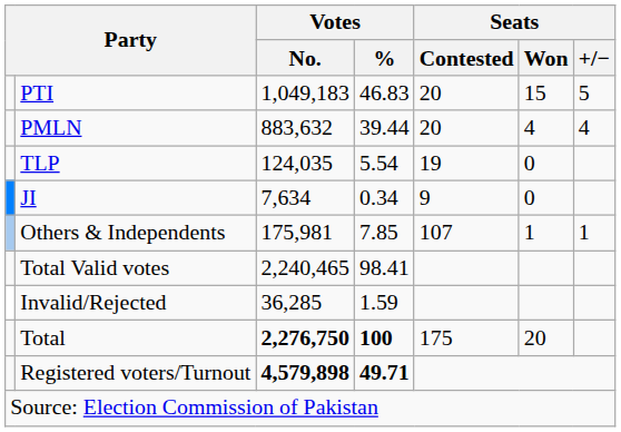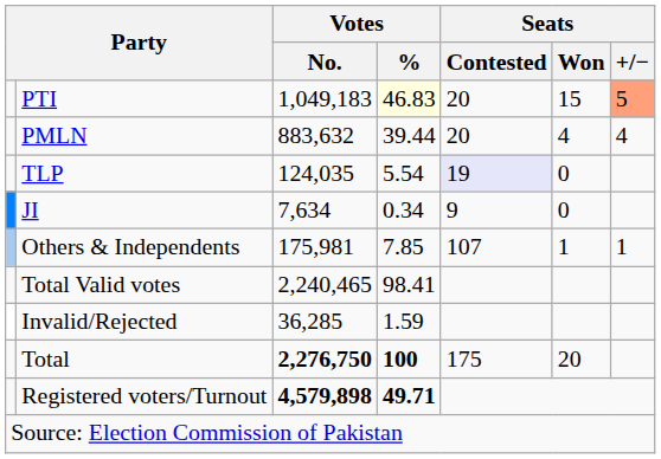PTI | Votes / %: no background -> lightyellow background
PTI | Seats / +/−: no background -> lightsalmon background
TLP | Seats / Contested: no background -> lavender background
